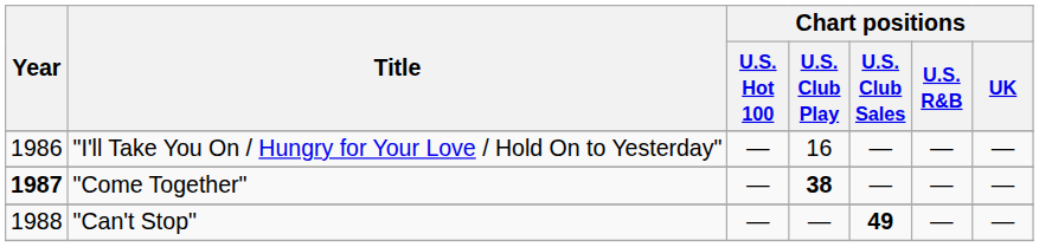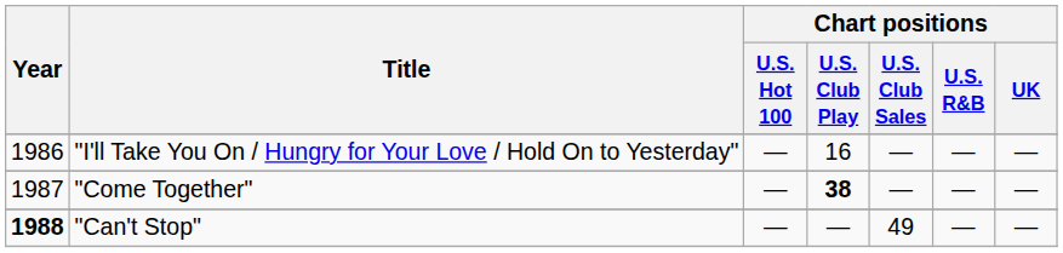"Come Together" | Year: bold -> normal
"Can't Stop" | Year: normal -> bold
"Can't Stop" | Chart positions / U.S. Club Sales: bold -> normal
